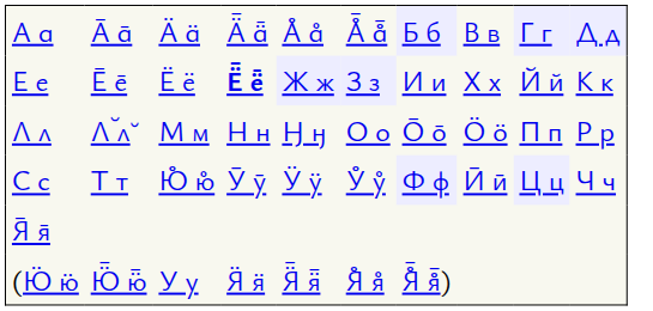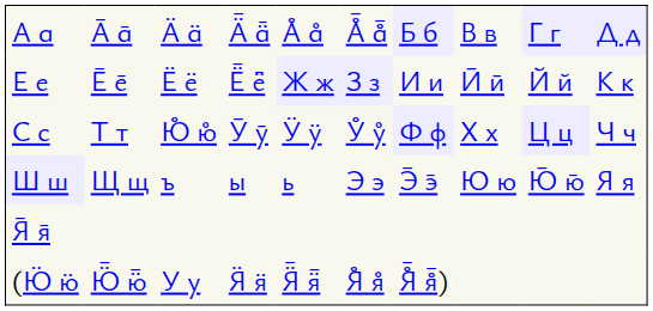Е е | column 4: bold -> normal
Е е | column 8: Х х -> Ӣ ӣ
- row: Л л | Л̆ л̆ | М м | Н н | Ӈ ӈ | О о | О̄ о̄ | Ӧ ӧ | П п | Р р
С с | column 8: Ӣ ӣ -> Х х
+ row: Ш ш | Щ щ | ъ | ы | ь | Э э | Э̄ э̄ | Ю ю | Ю̄ ю̄ | Я я
